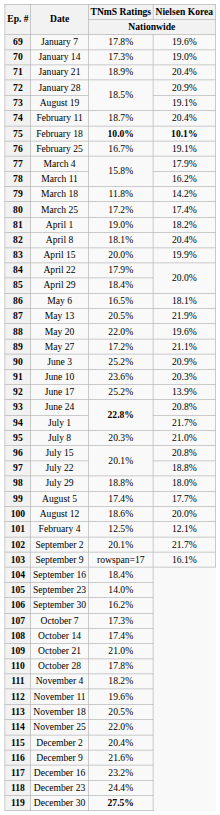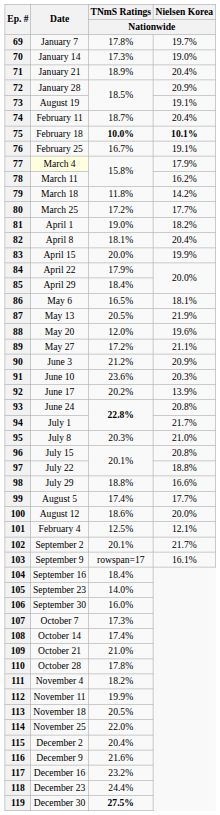69 | Nielsen Korea / Nationwide: 19.6% -> 19.7%
77 | Date: no background -> lightyellow background
80 | Nielsen Korea / Nationwide: 17.4% -> 17.7%
88 | TNmS Ratings / Nationwide: 22.0% -> 12.0%
90 | TNmS Ratings / Nationwide: 25.2% -> 21.2%
92 | TNmS Ratings / Nationwide: 25.2% -> 20.2%
98 | Nielsen Korea / Nationwide: 18.0% -> 16.6%
106 | TNmS Ratings / Nationwide: 16.2% -> 16.0%
112 | TNmS Ratings / Nationwide: 19.6% -> 19.9%
